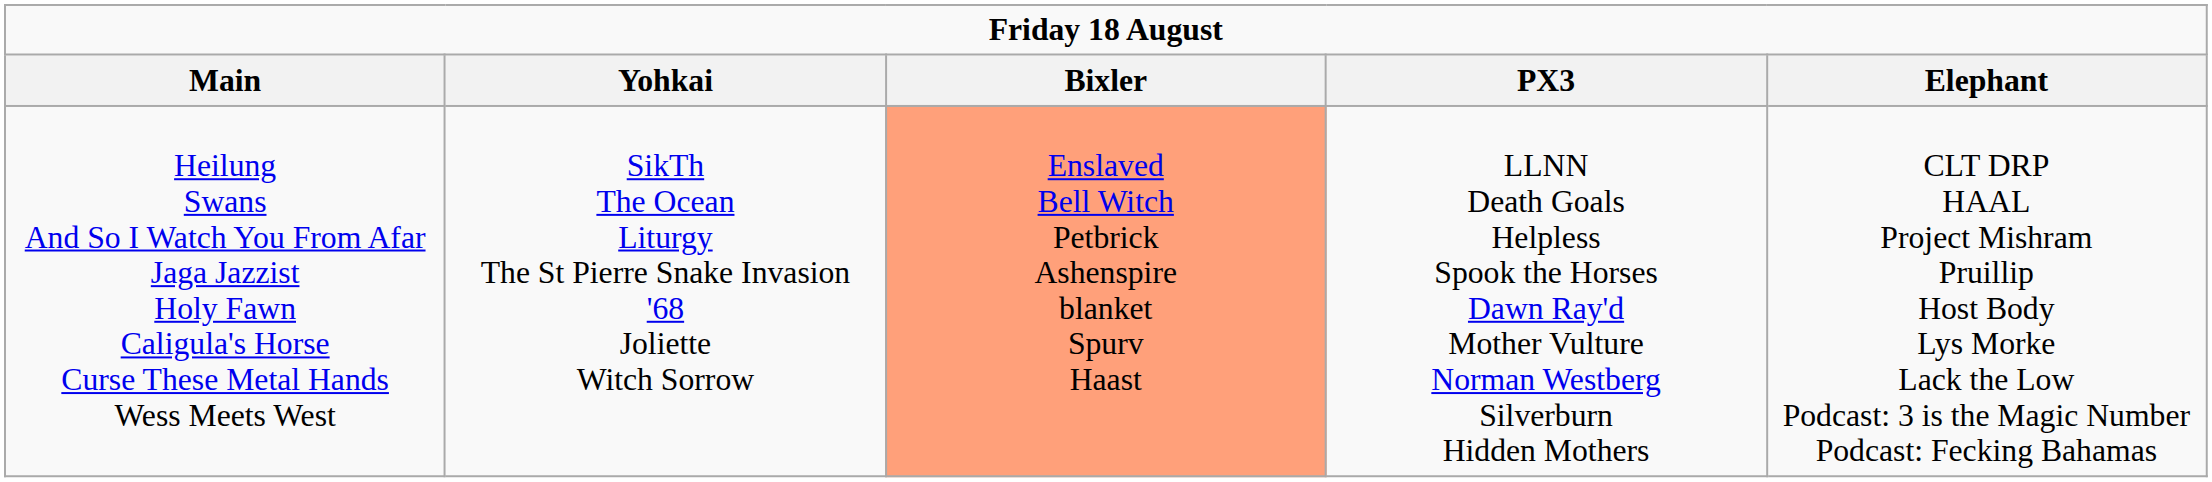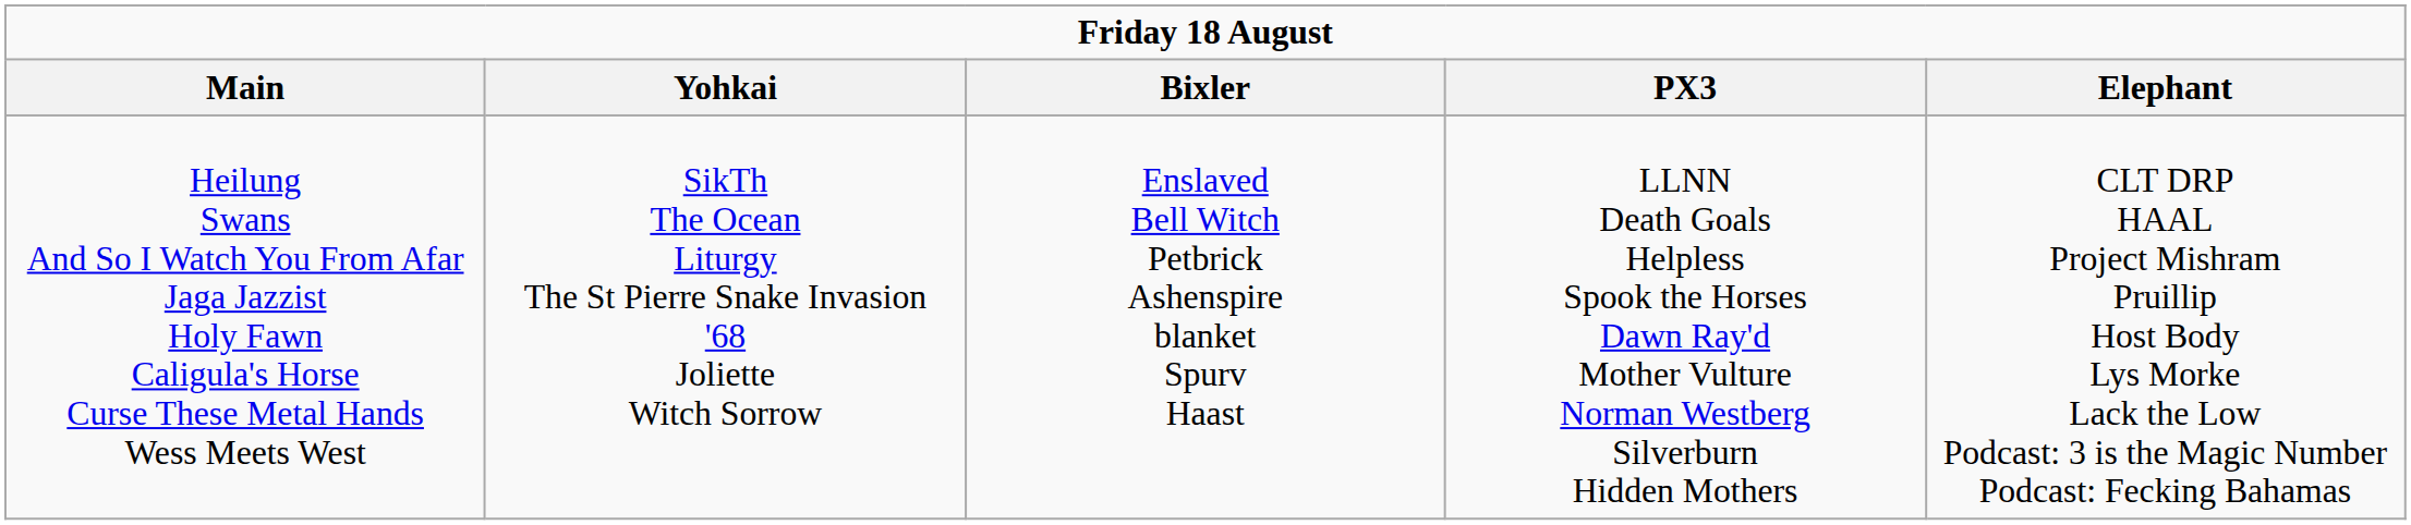row 3 | Bixler: lightsalmon background -> no background
